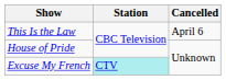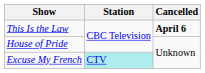This Is the Law | Cancelled: normal -> bold
